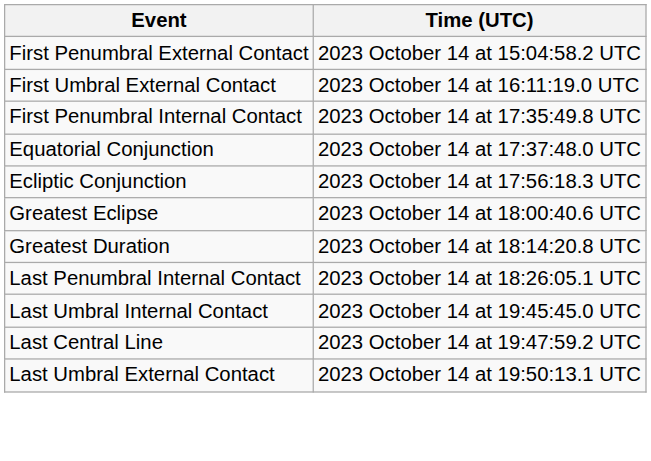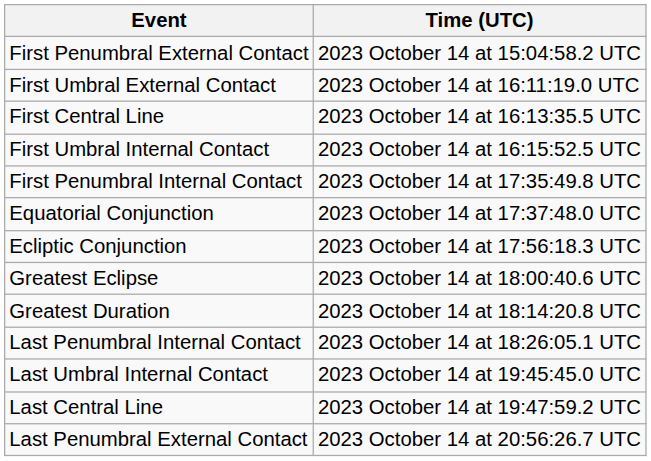+ row: First Central Line | 2023 October 14 at 16:13:35.5 UTC
+ row: First Umbral Internal Contact | 2023 October 14 at 16:15:52.5 UTC
- row: Last Umbral External Contact | 2023 October 14 at 19:50:13.1 UTC
+ row: Last Penumbral External Contact | 2023 October 14 at 20:56:26.7 UTC
